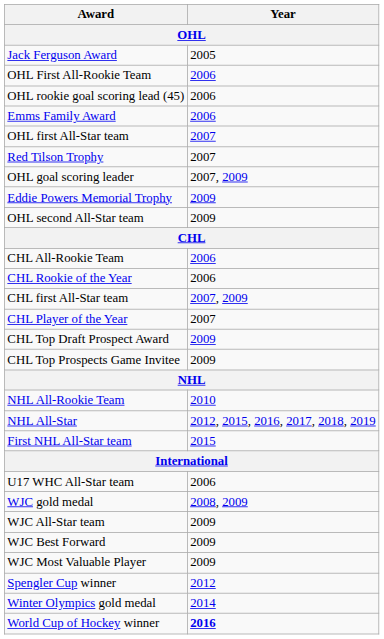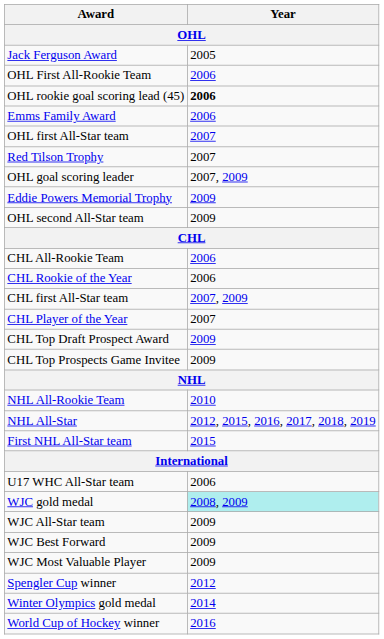OHL rookie goal scoring lead (45) | Year: normal -> bold
WJC gold medal | Year: no background -> paleturquoise background
World Cup of Hockey winner | Year: bold -> normal
